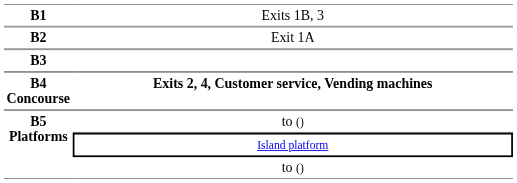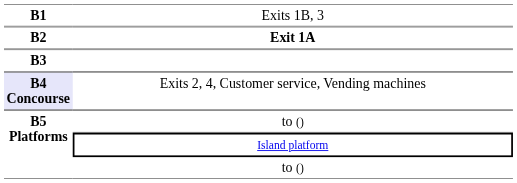Exit 1A | column 2: normal -> bold
Exits 2, 4, Customer service, Vending machines | column 1: no background -> lavender background
Exits 2, 4, Customer service, Vending machines | column 2: bold -> normal
